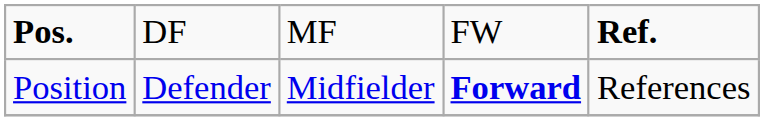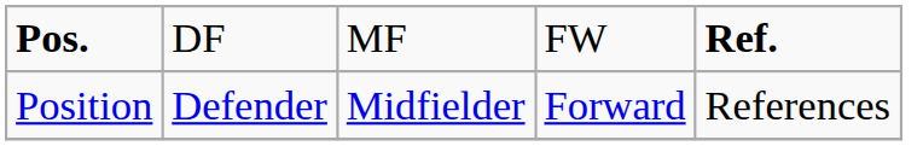Position | column 4: bold -> normal
